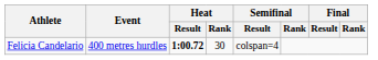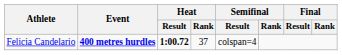Felicia Candelario | Event: normal -> bold
Felicia Candelario | Heat / Rank: 30 -> 37
